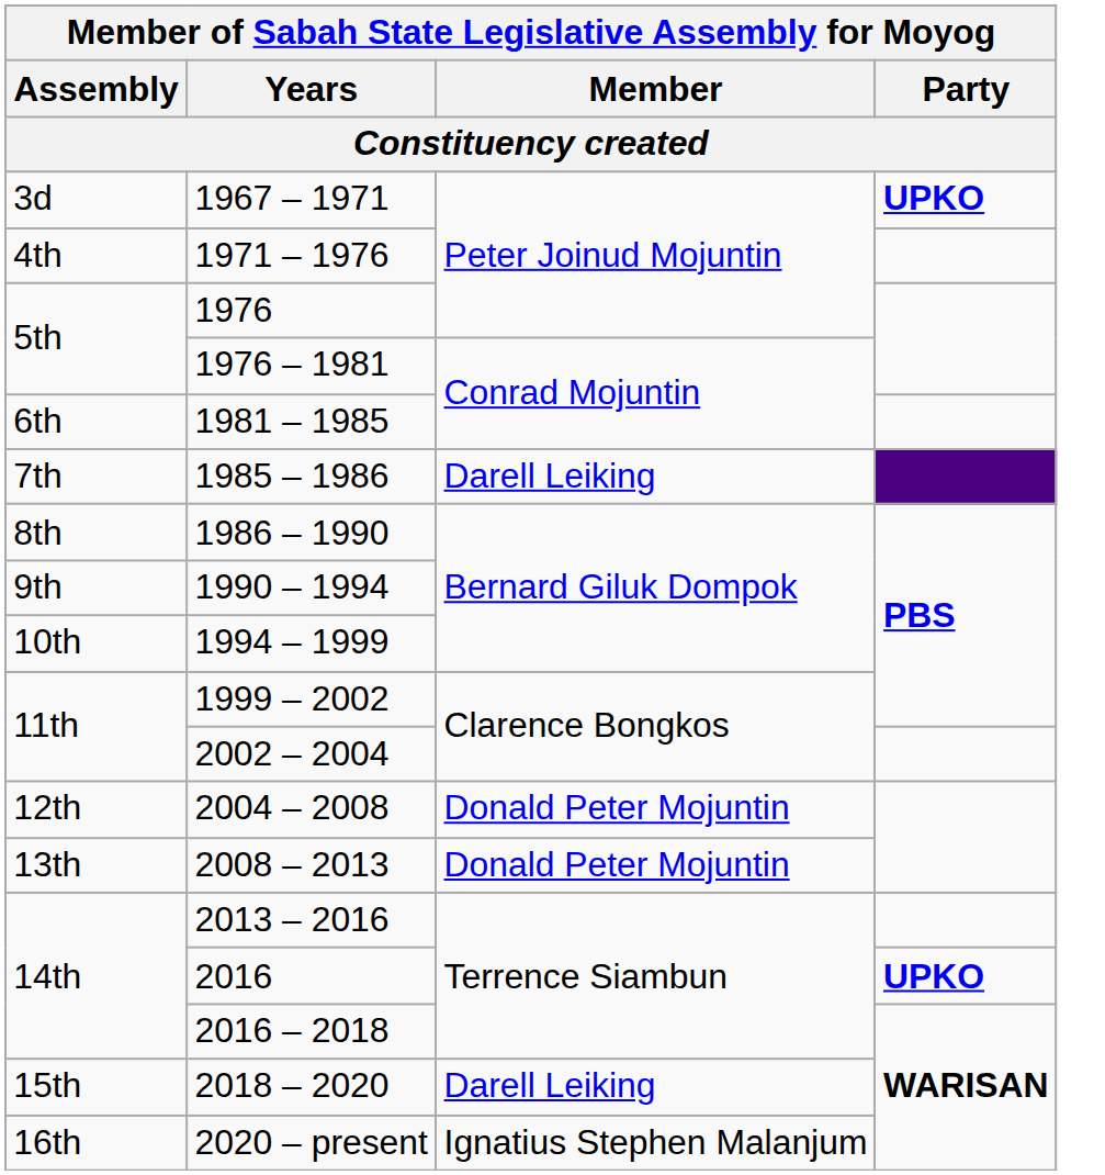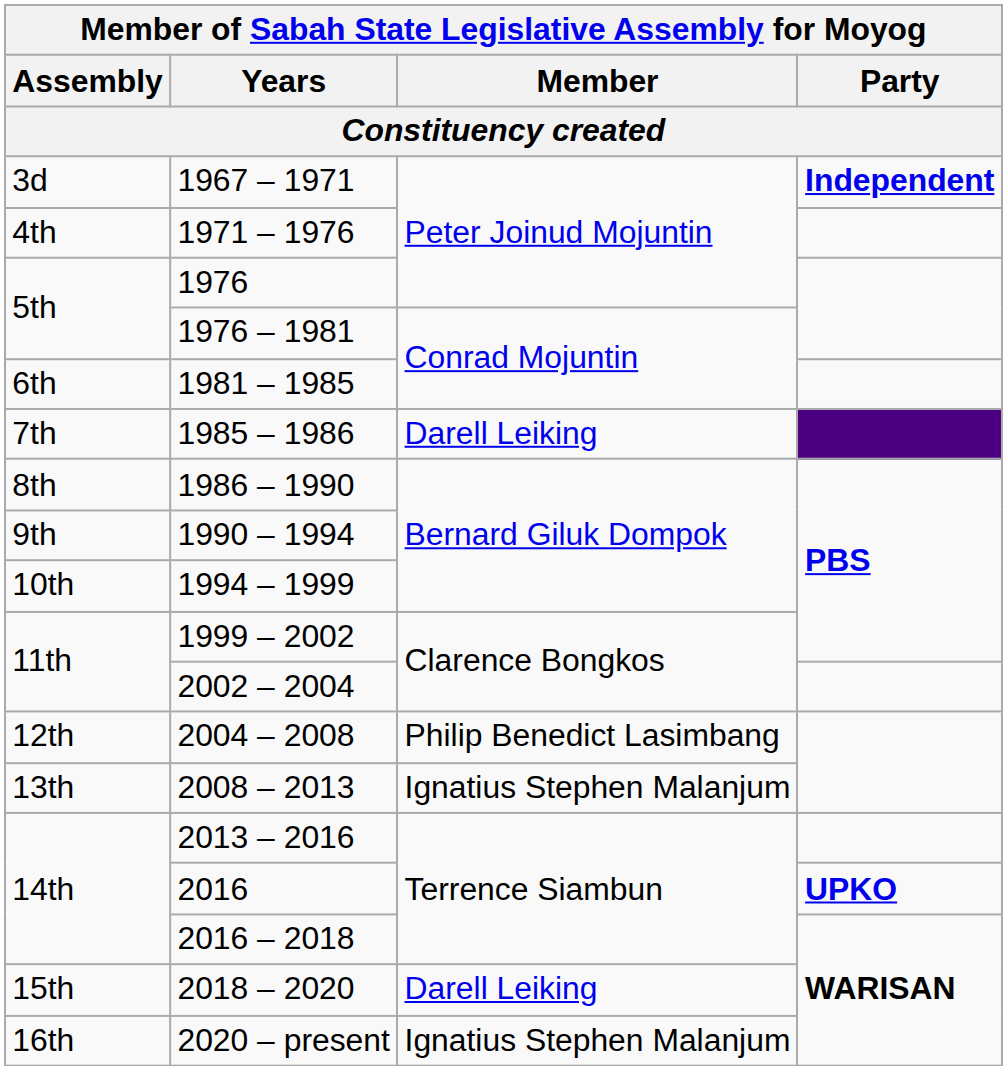1967 – 1971 | Party: UPKO -> Independent
2004 – 2008 | Member: Donald Peter Mojuntin -> Philip Benedict Lasimbang
2008 – 2013 | Member: Donald Peter Mojuntin -> Ignatius Stephen Malanjum
